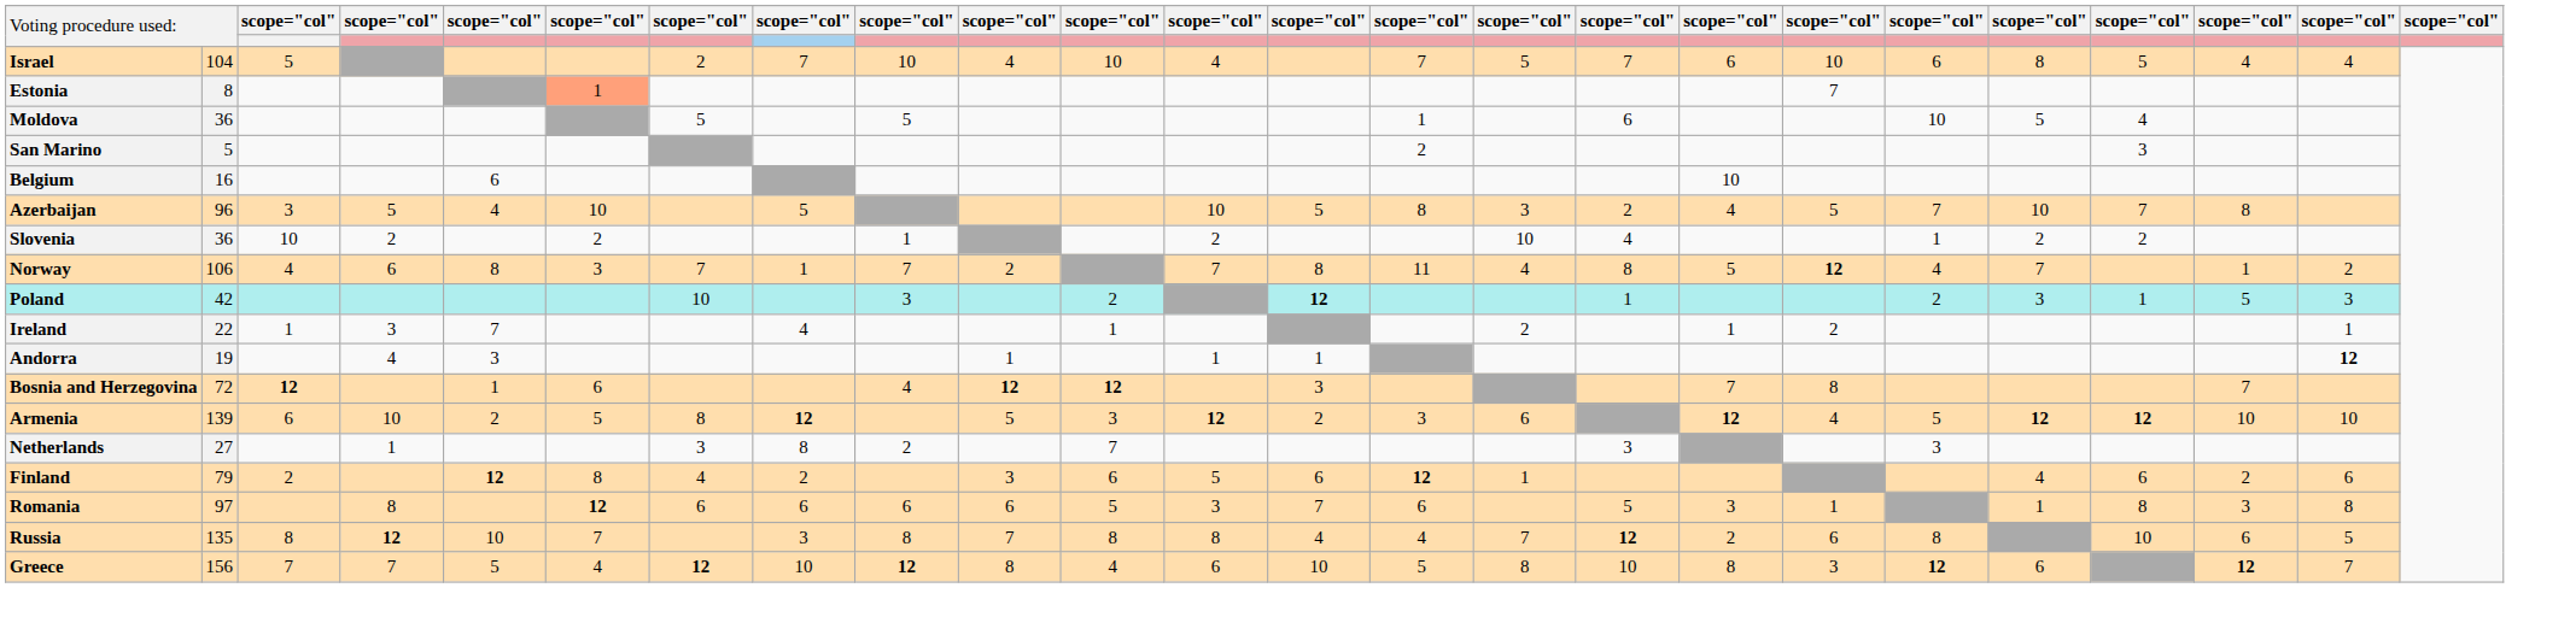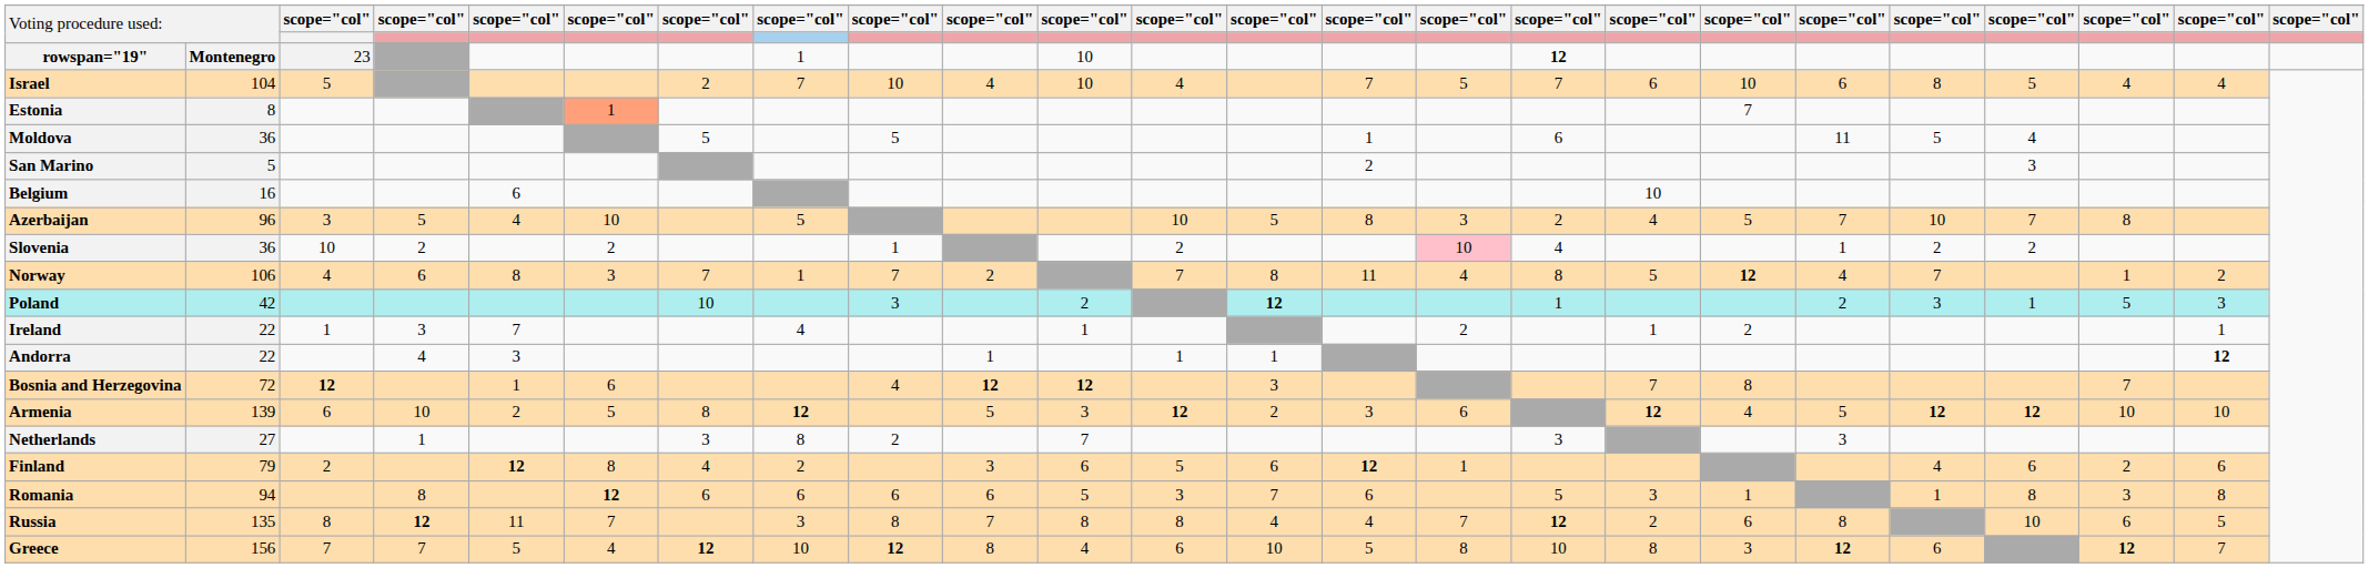+ row: rowspan="19" | Montenegro | 23 | 1 | 10 | 12
Moldova | column 19: 10 -> 11
Slovenia | column 15: no background -> pink background
Andorra | column 2: 19 -> 22
Romania | column 2: 97 -> 94
Russia | column 5: 10 -> 11
